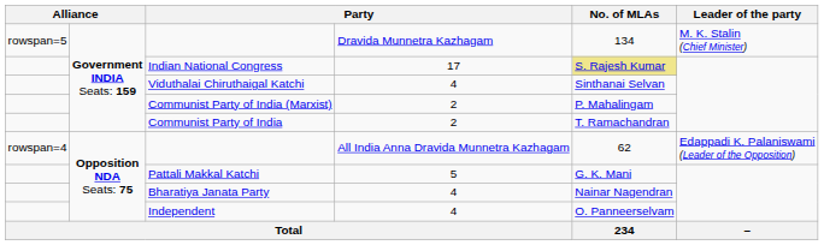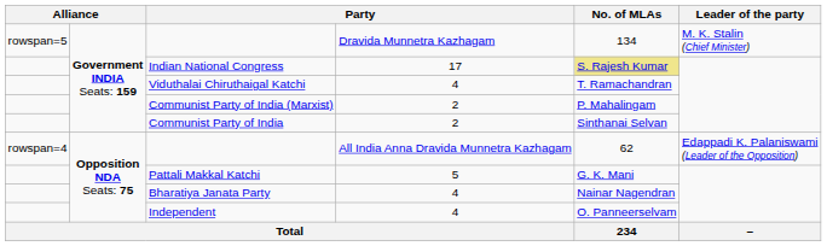Viduthalai Chiruthaigal Katchi | No. of MLAs: Sinthanai Selvan -> T. Ramachandran
Communist Party of India | No. of MLAs: T. Ramachandran -> Sinthanai Selvan
